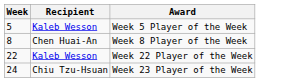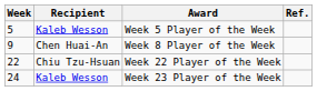+ column: Ref.
Week 8 Player of the Week | Week: 8 -> 9
Week 22 Player of the Week | Recipient: Kaleb Wesson -> Chiu Tzu-Hsuan
Week 23 Player of the Week | Recipient: Chiu Tzu-Hsuan -> Kaleb Wesson
